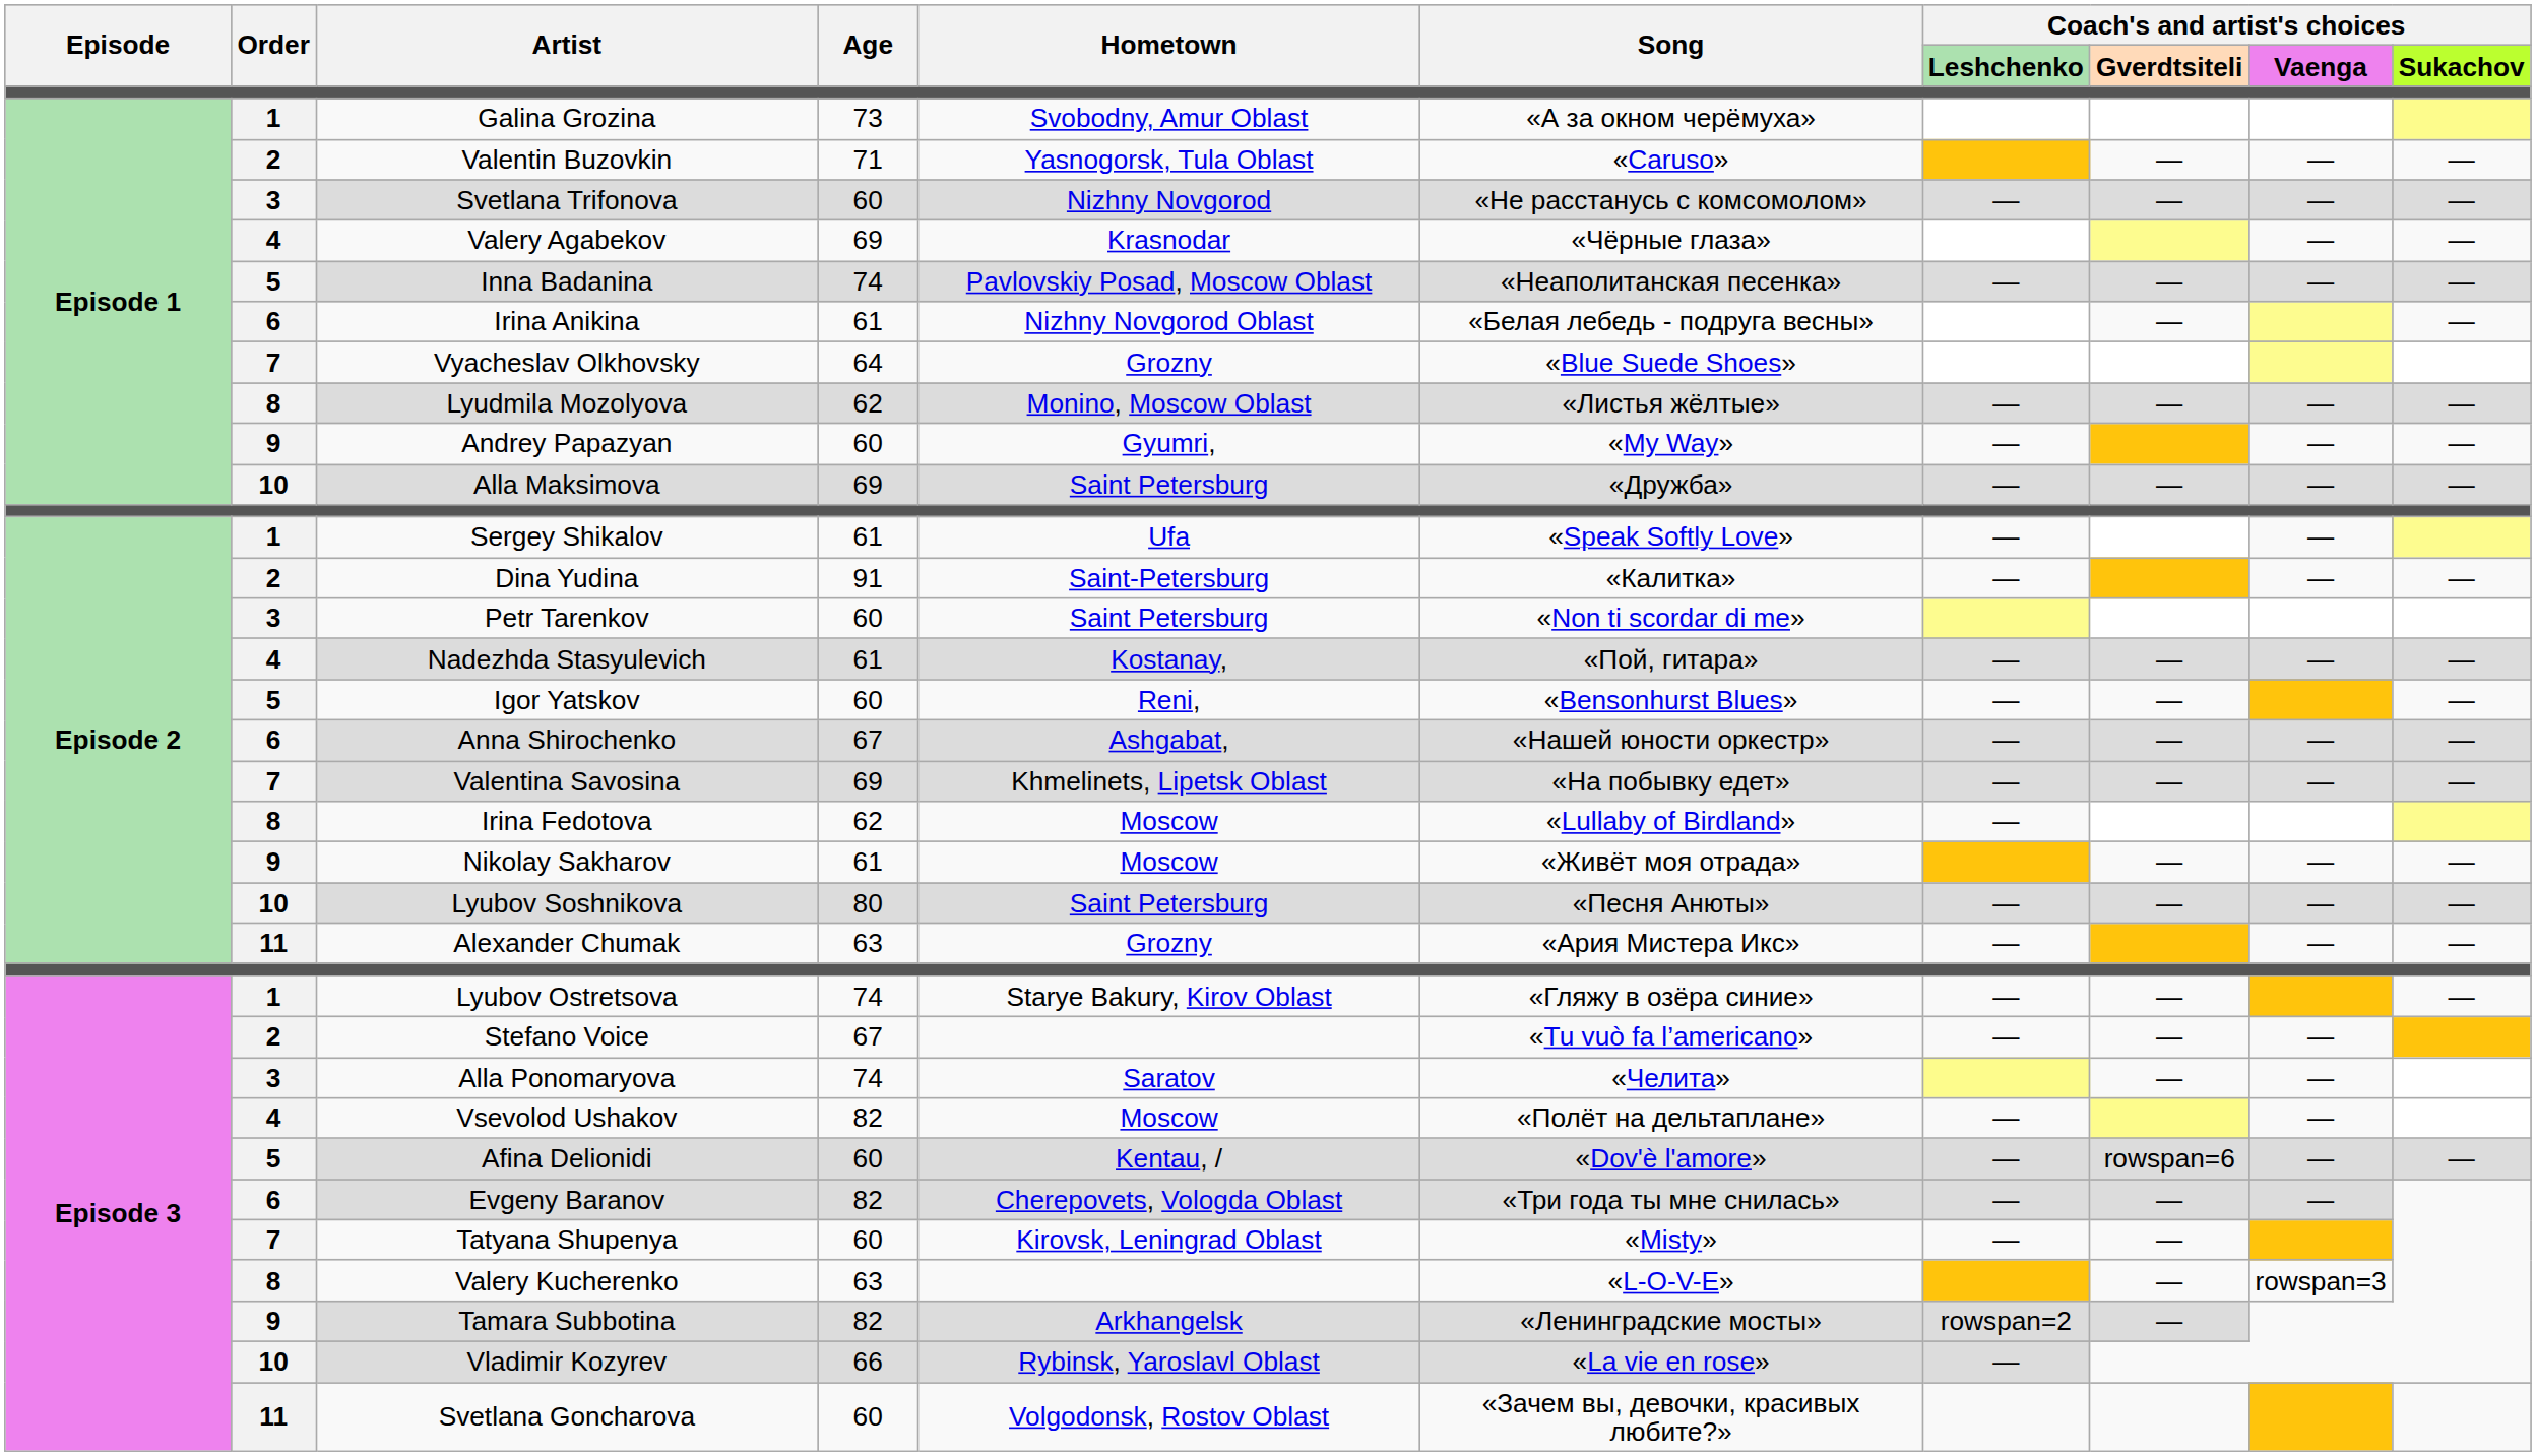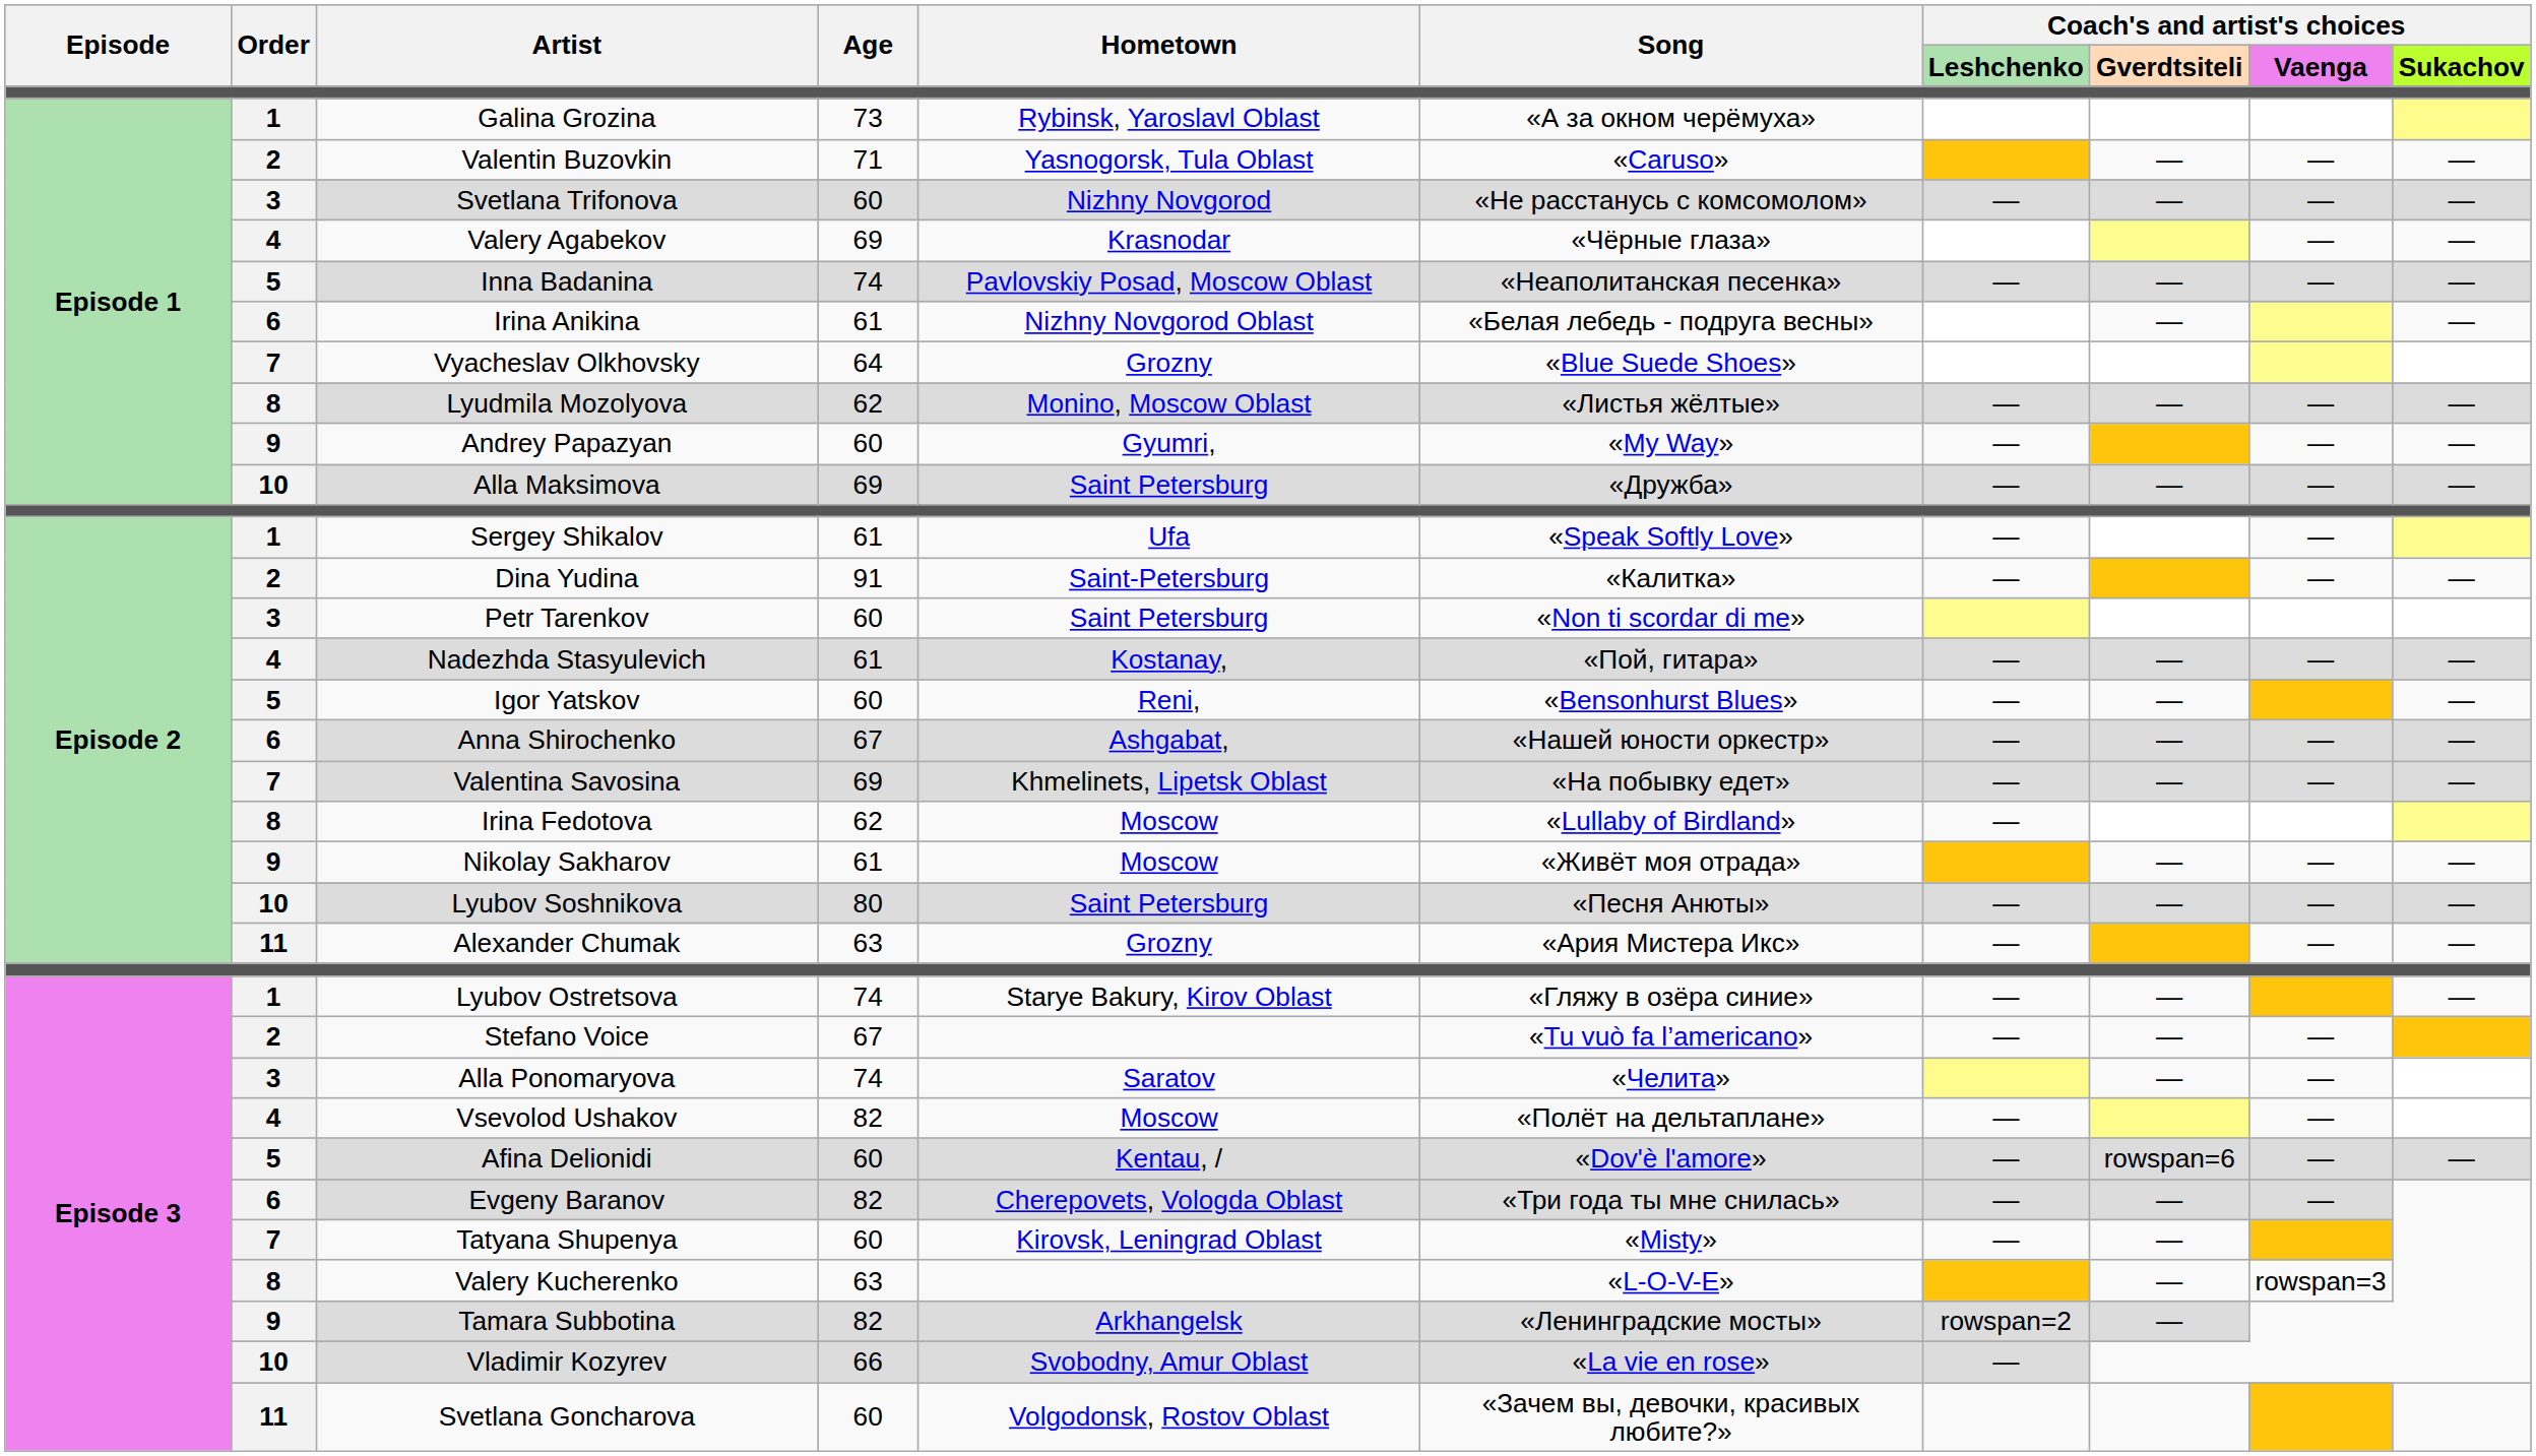Galina Grozina | Hometown: Svobodny, Amur Oblast -> Rybinsk, Yaroslavl Oblast
Vladimir Kozyrev | Hometown: Rybinsk, Yaroslavl Oblast -> Svobodny, Amur Oblast
